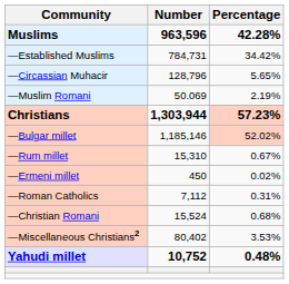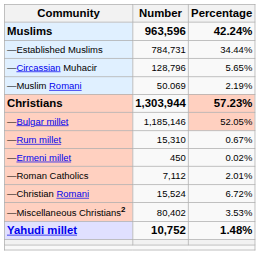Muslims | Percentage: 42.28% -> 42.24%
—Established Muslims | Percentage: 34.42% -> 34.44%
—Bulgar millet | Percentage: 52.02% -> 52.05%
—Roman Catholics | Percentage: 0.31% -> 2.01%
—Christian Romani | Percentage: 0.68% -> 6.72%
Yahudi millet | Percentage: 0.48% -> 1.48%
